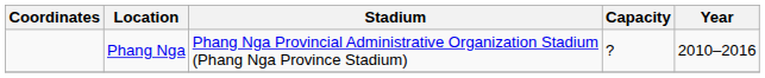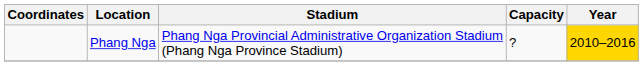Phang Nga | Year: no background -> gold background
